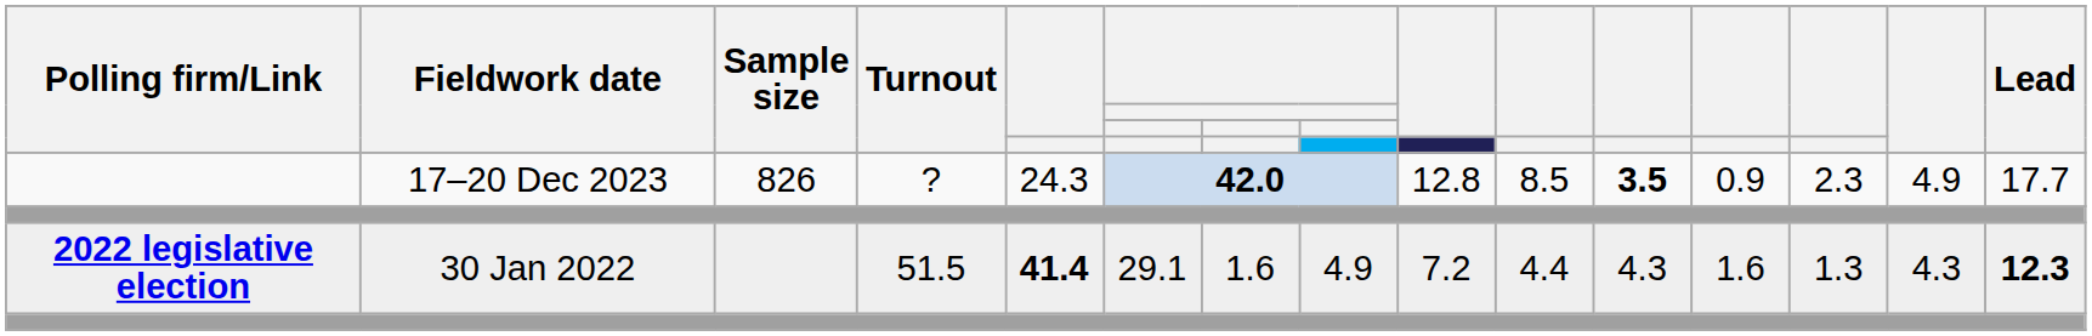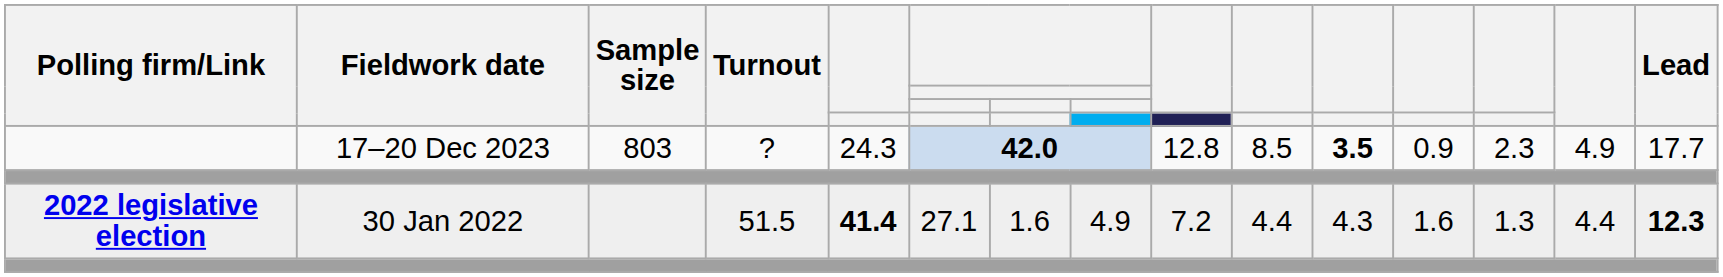17–20 Dec 2023 | Sample size: 826 -> 803
30 Jan 2022 | column 6: 29.1 -> 27.1
30 Jan 2022 | column 14: 4.3 -> 4.4
